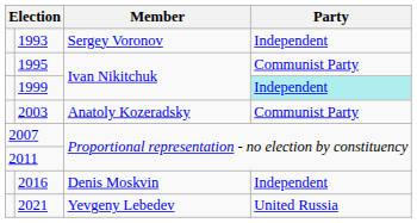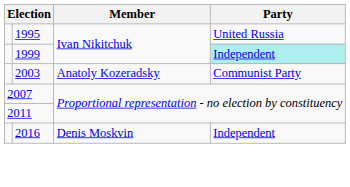- row: 1993 | Sergey Voronov | Independent
1995 | Party: Communist Party -> United Russia
- row: 2021 | Yevgeny Lebedev | United Russia
